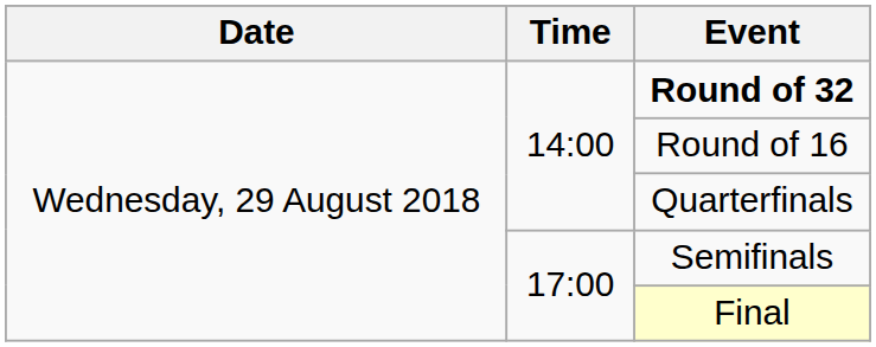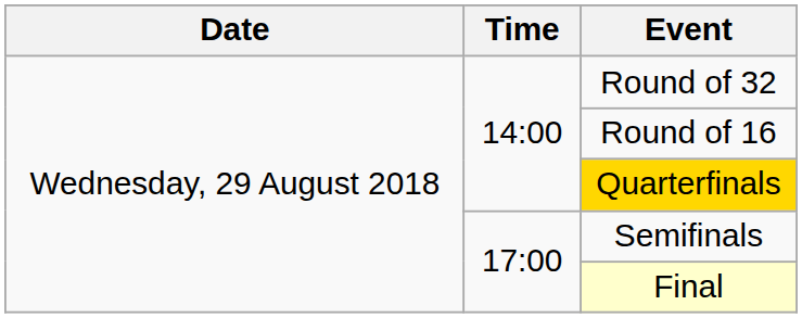Round of 32 | Event: bold -> normal
Quarterfinals | Event: no background -> gold background
